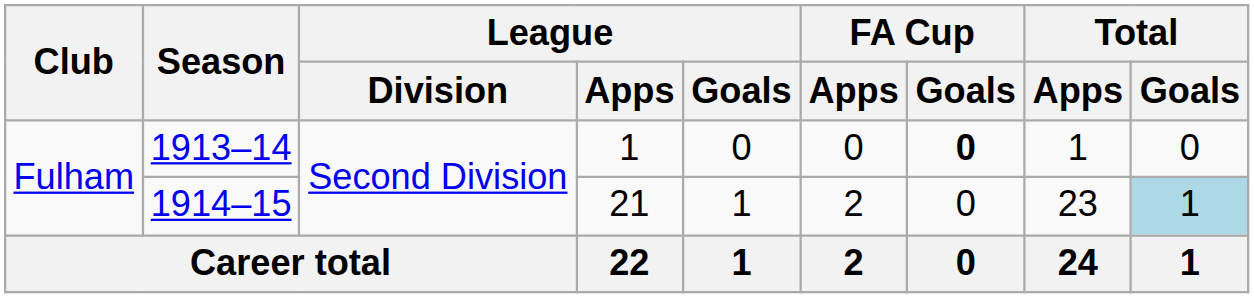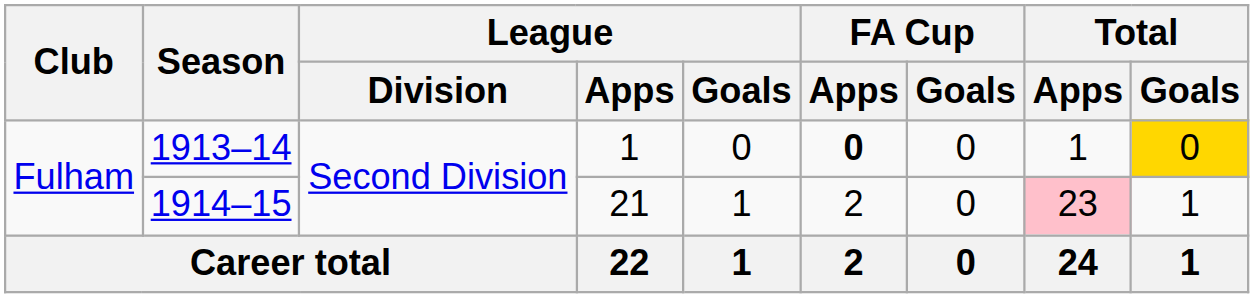1913–14 | FA Cup / Apps: normal -> bold
1913–14 | FA Cup / Goals: bold -> normal
1913–14 | Total / Goals: no background -> gold background
1914–15 | Total / Apps: no background -> pink background
1914–15 | Total / Goals: lightblue background -> no background
